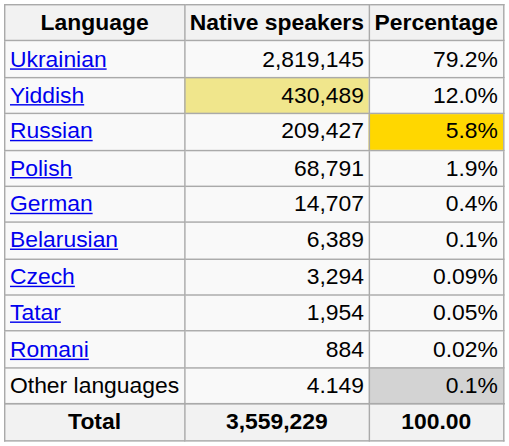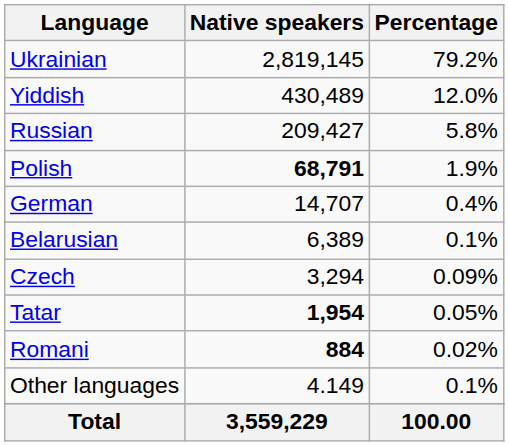Yiddish | Native speakers: khaki background -> no background
Russian | Percentage: gold background -> no background
Polish | Native speakers: normal -> bold
Tatar | Native speakers: normal -> bold
Romani | Native speakers: normal -> bold
Other languages | Percentage: lightgrey background -> no background
